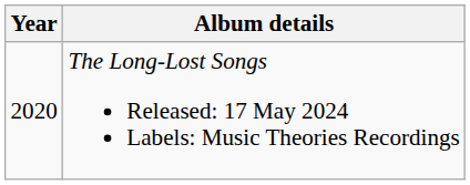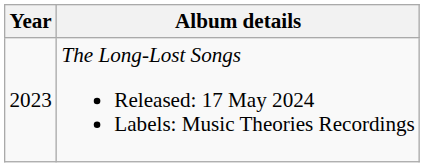row 2 | Year: 2020 -> 2023
